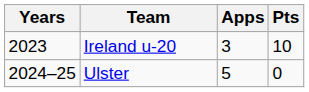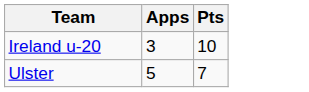- column: Years | 2023 | 2024–25
Ulster | Pts: 0 -> 7
